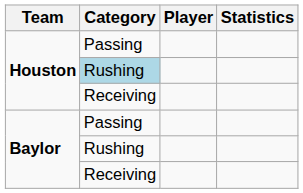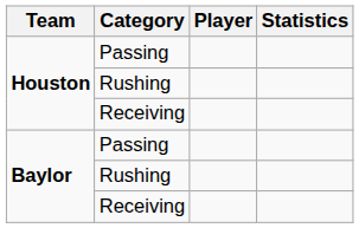Houston / Rushing | Category: lightblue background -> no background
